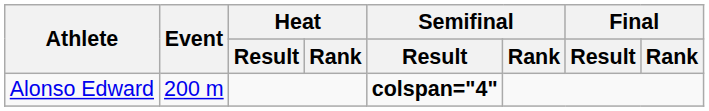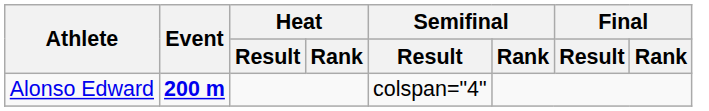Alonso Edward | Event: normal -> bold
Alonso Edward | Semifinal / Result: bold -> normal
